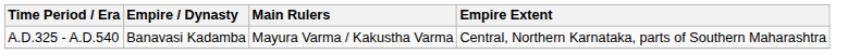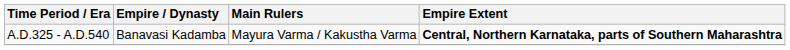A.D.325 - A.D.540 | Empire Extent: normal -> bold
